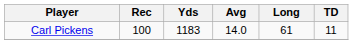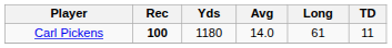Carl Pickens | Rec: normal -> bold
Carl Pickens | Yds: 1183 -> 1180
